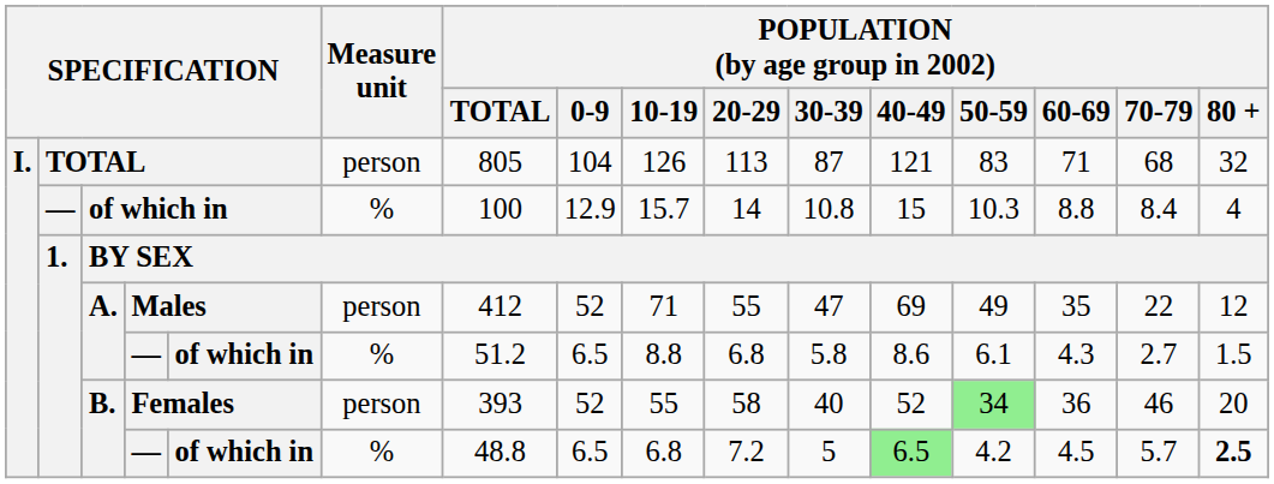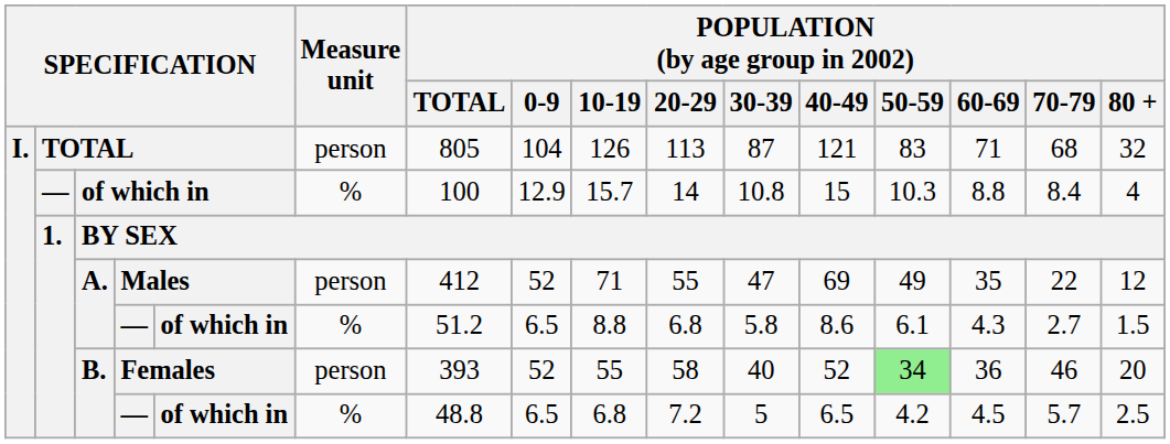B. / — | POPULATION (by age group in 2002) / 40-49: lightgreen background -> no background
B. / — | POPULATION (by age group in 2002) / 80 +: bold -> normal
